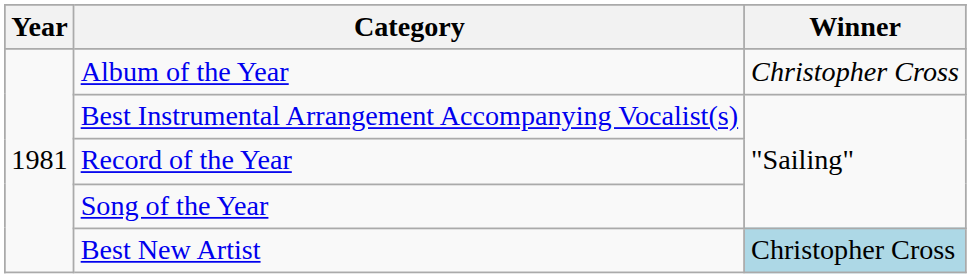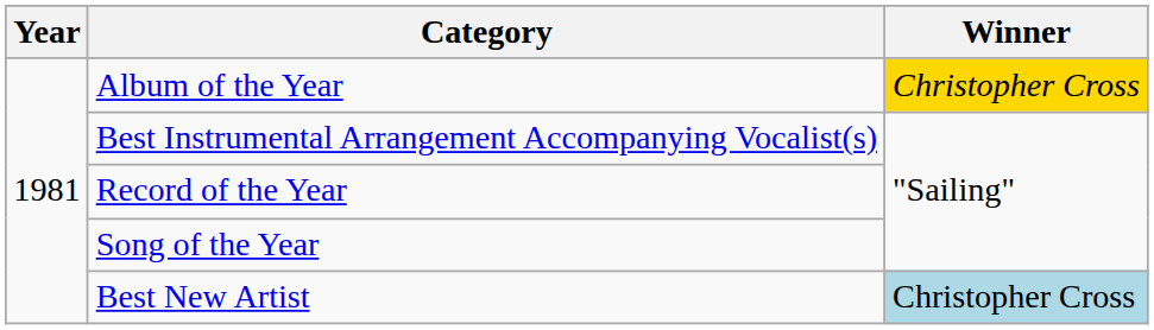Album of the Year | Winner: no background -> gold background
